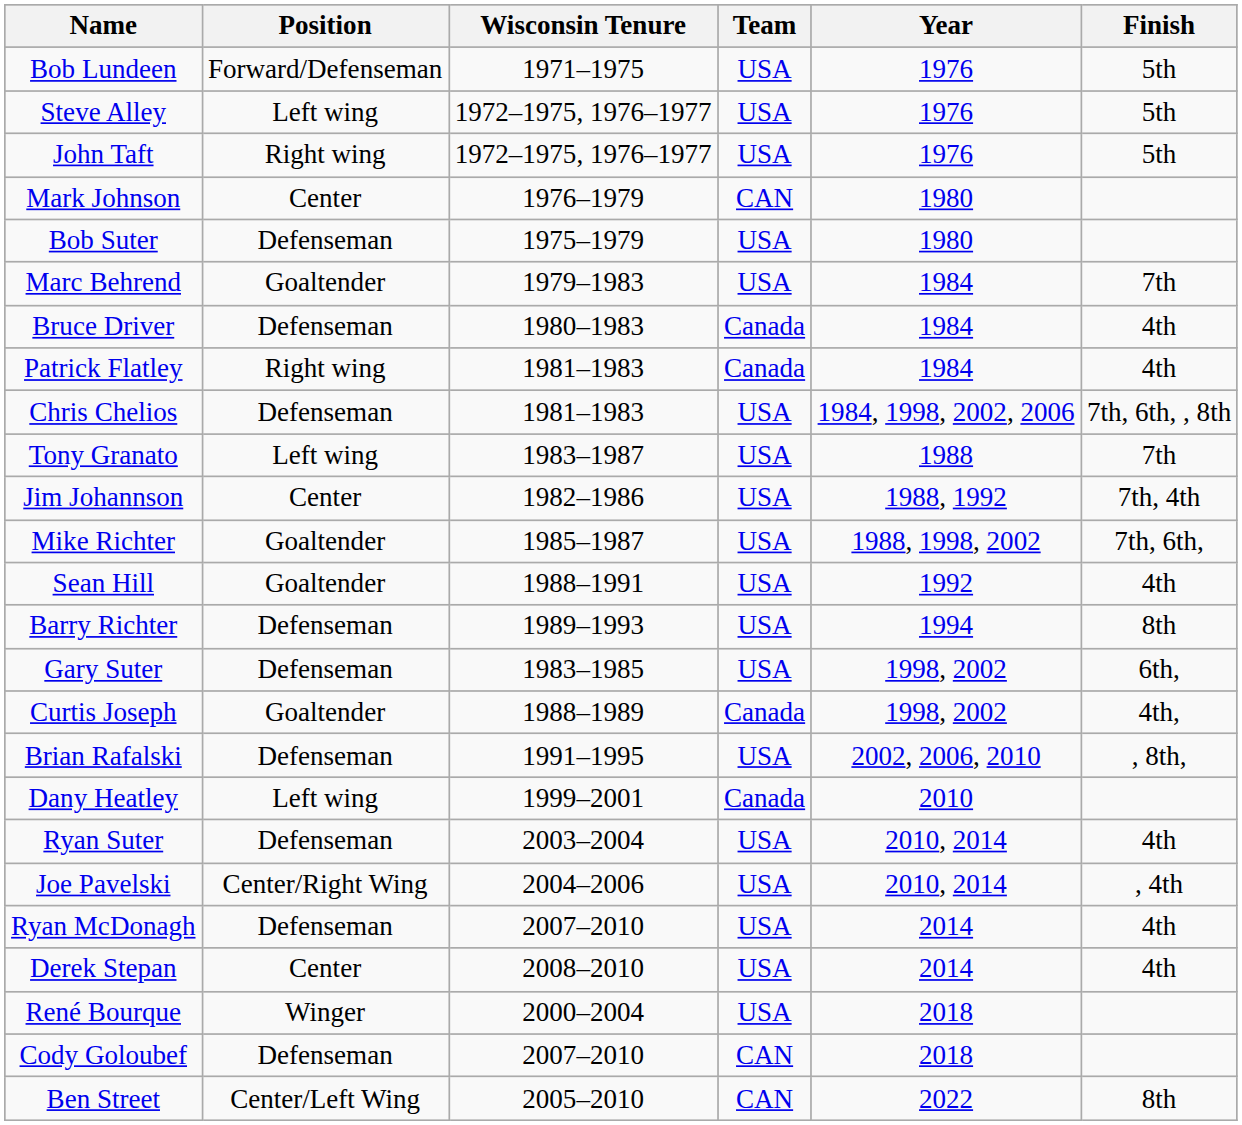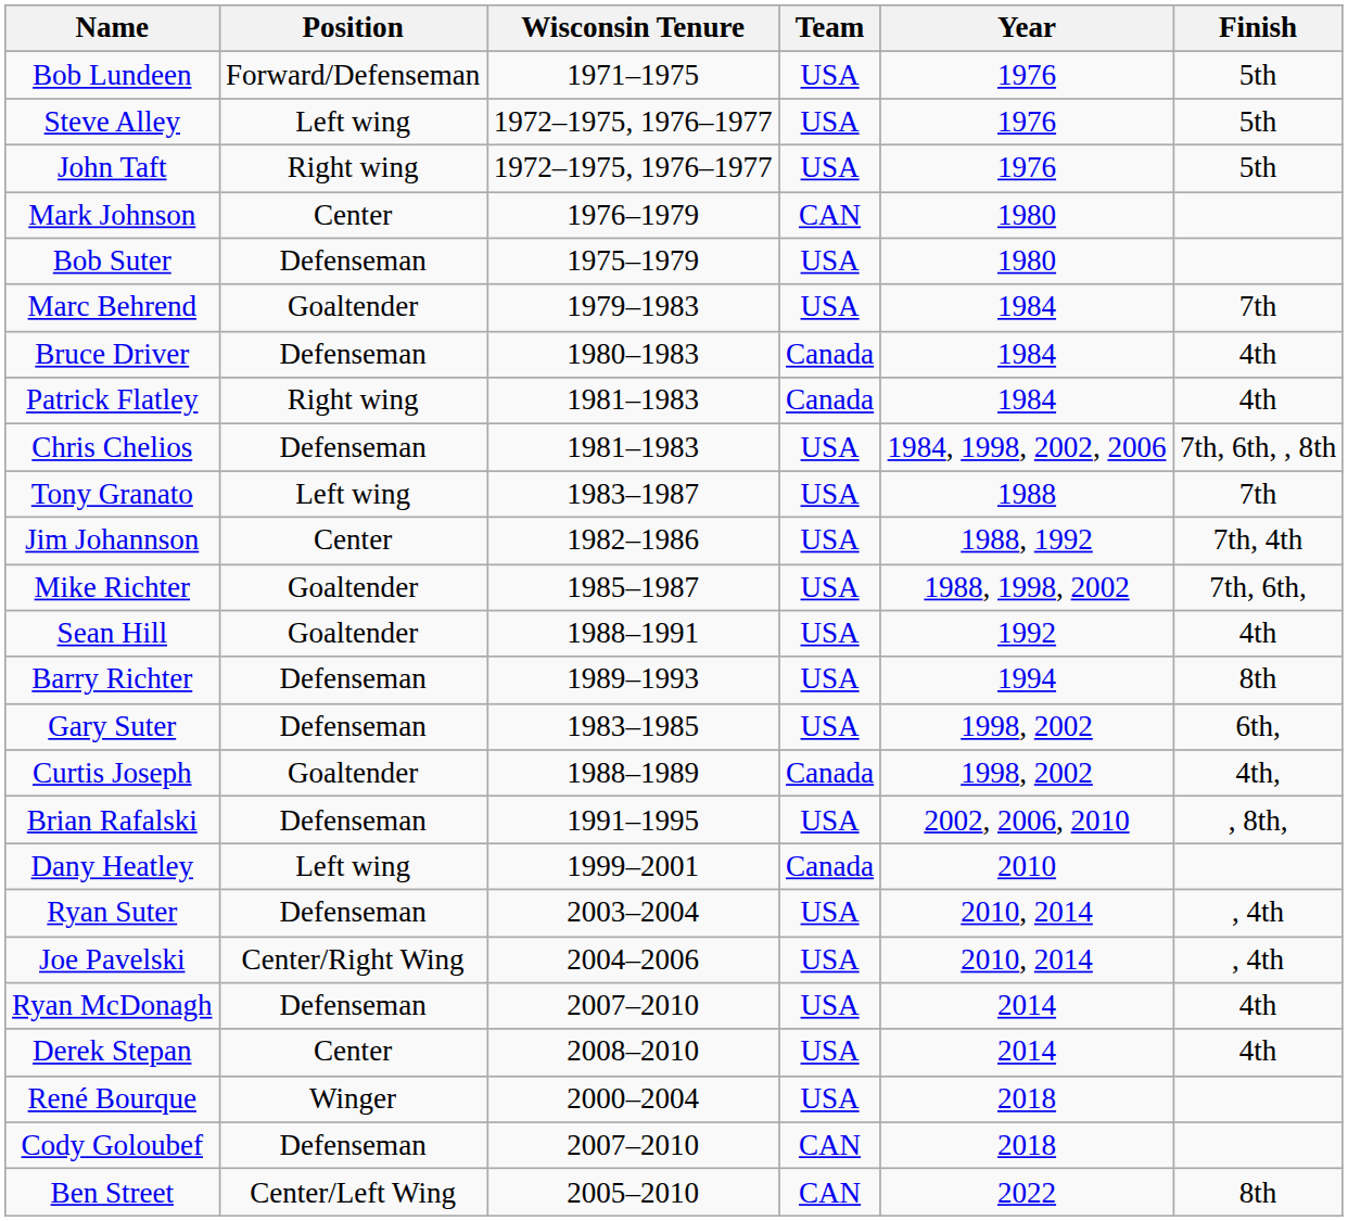Ryan Suter | Finish: 4th -> , 4th
